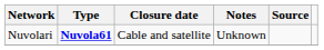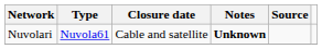Nuvolari | Type: bold -> normal
Nuvolari | Notes: normal -> bold
